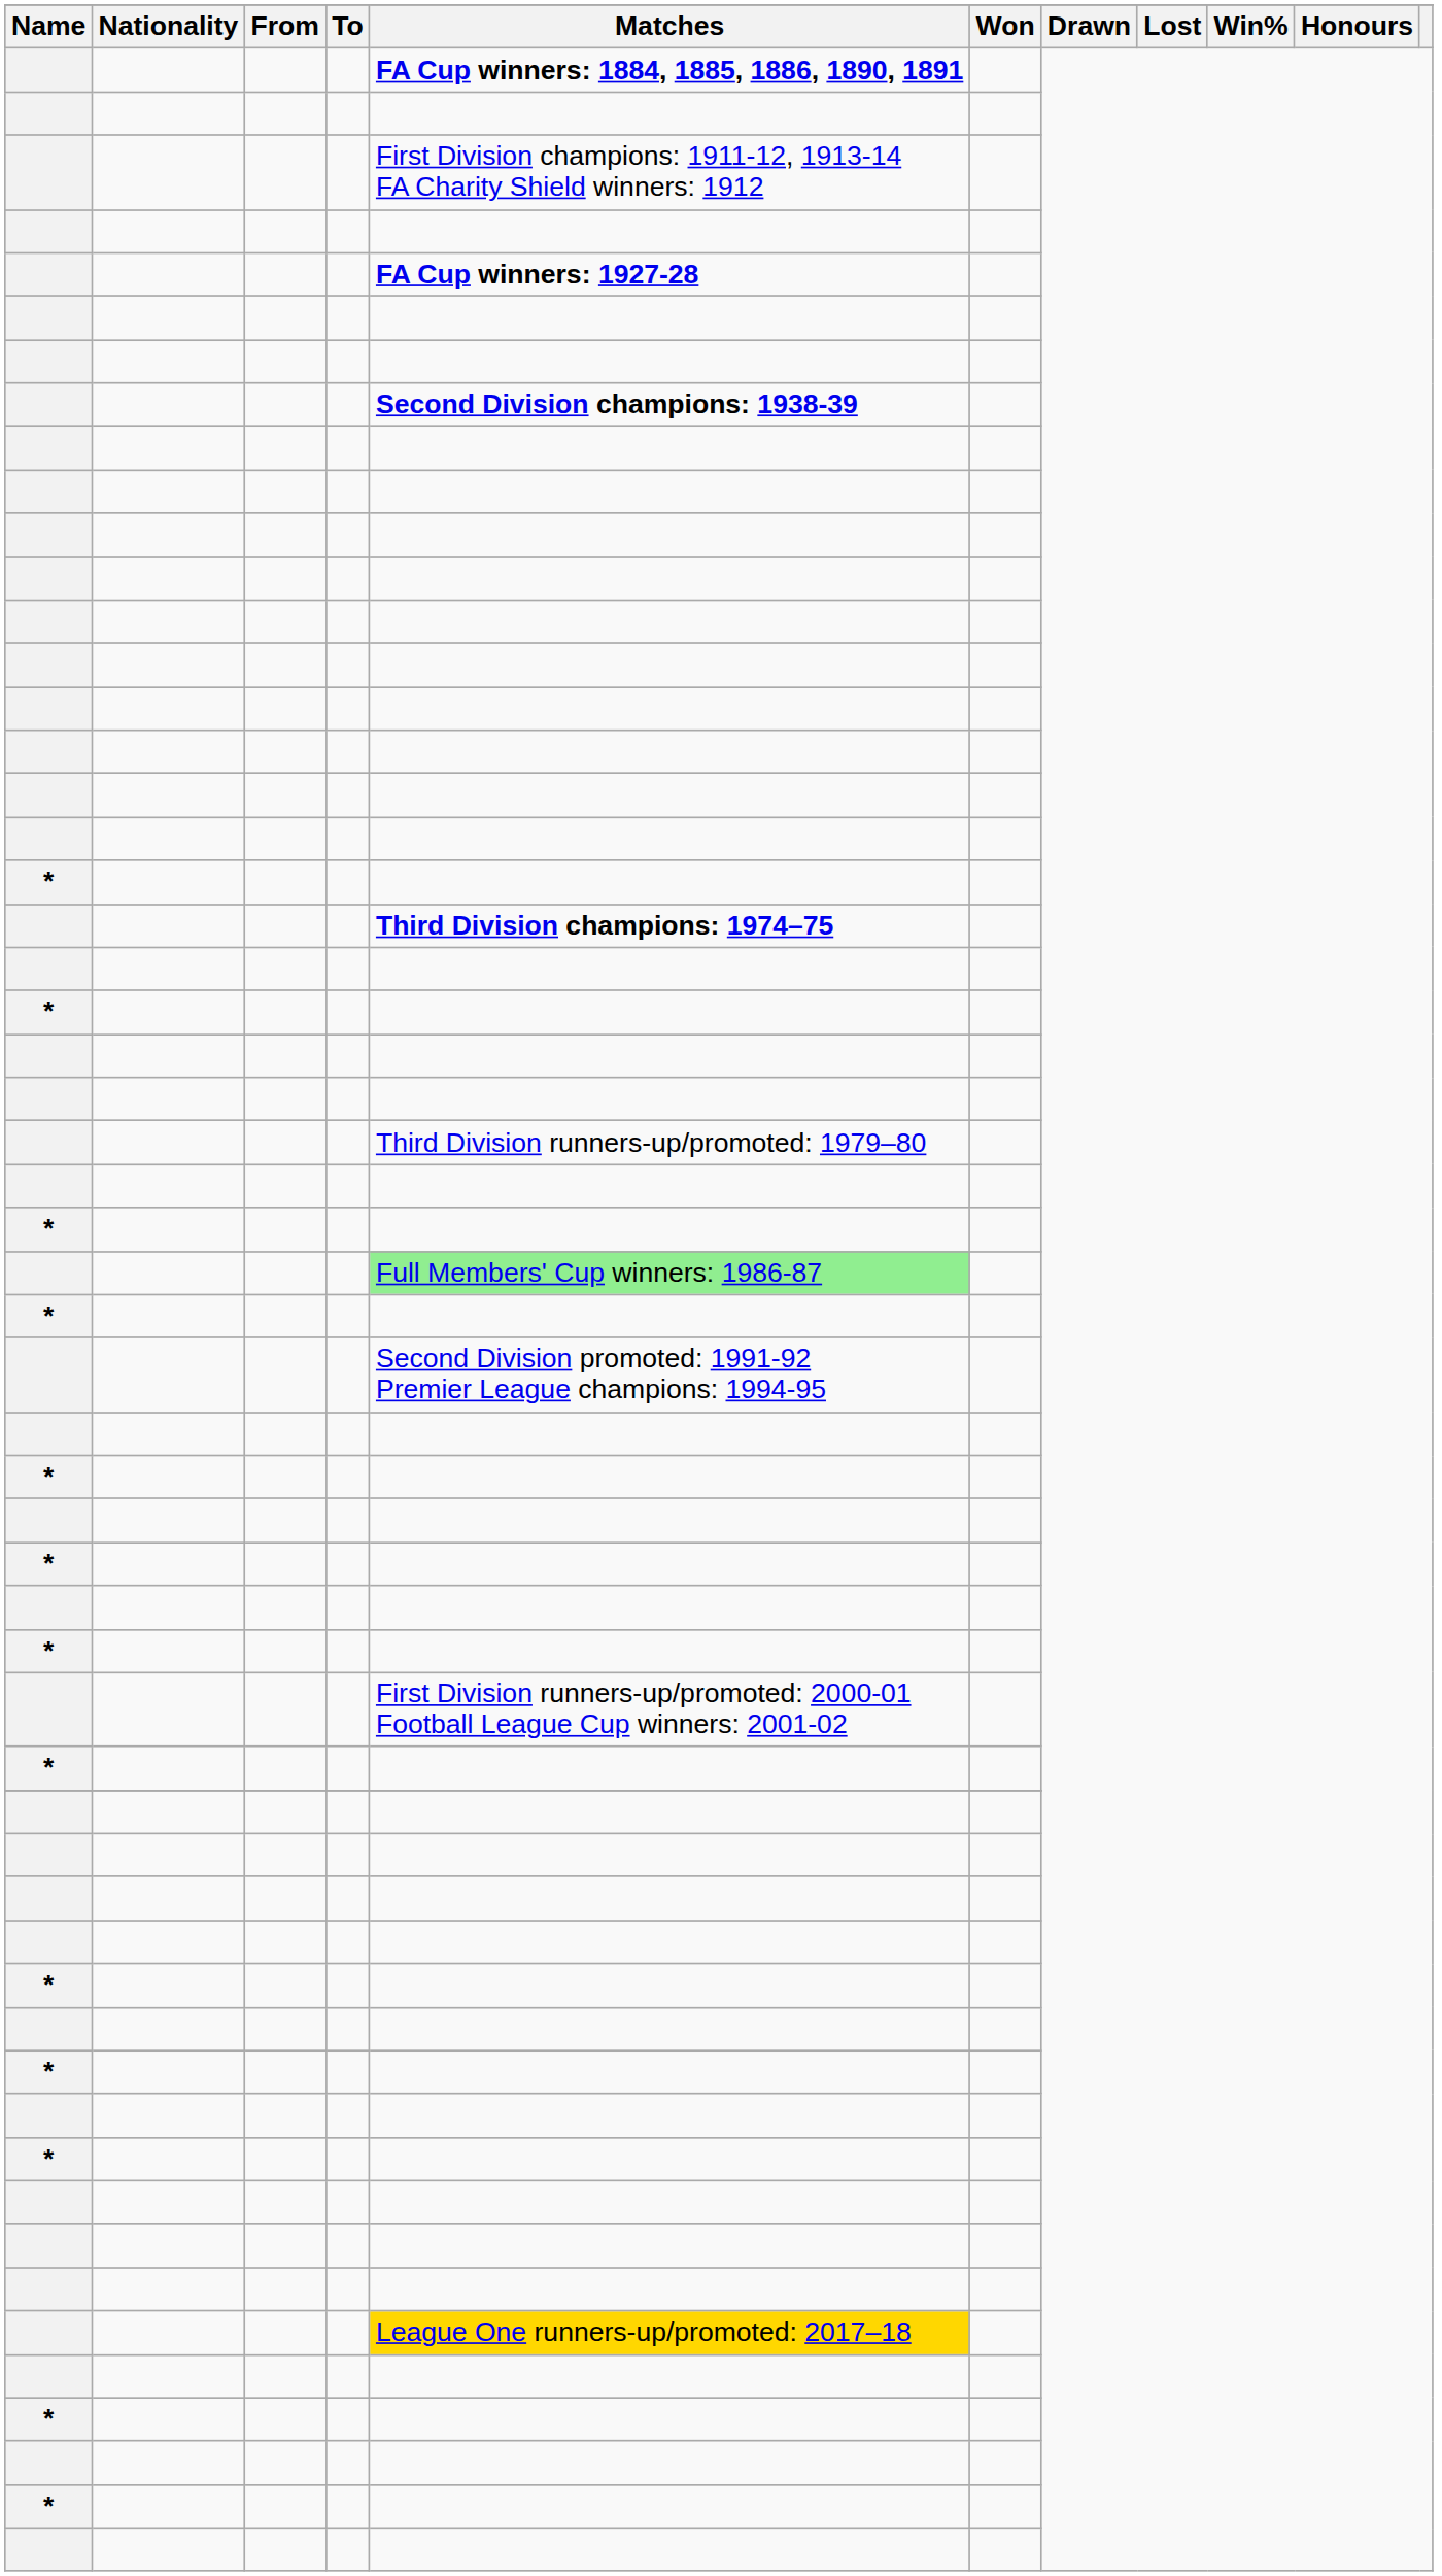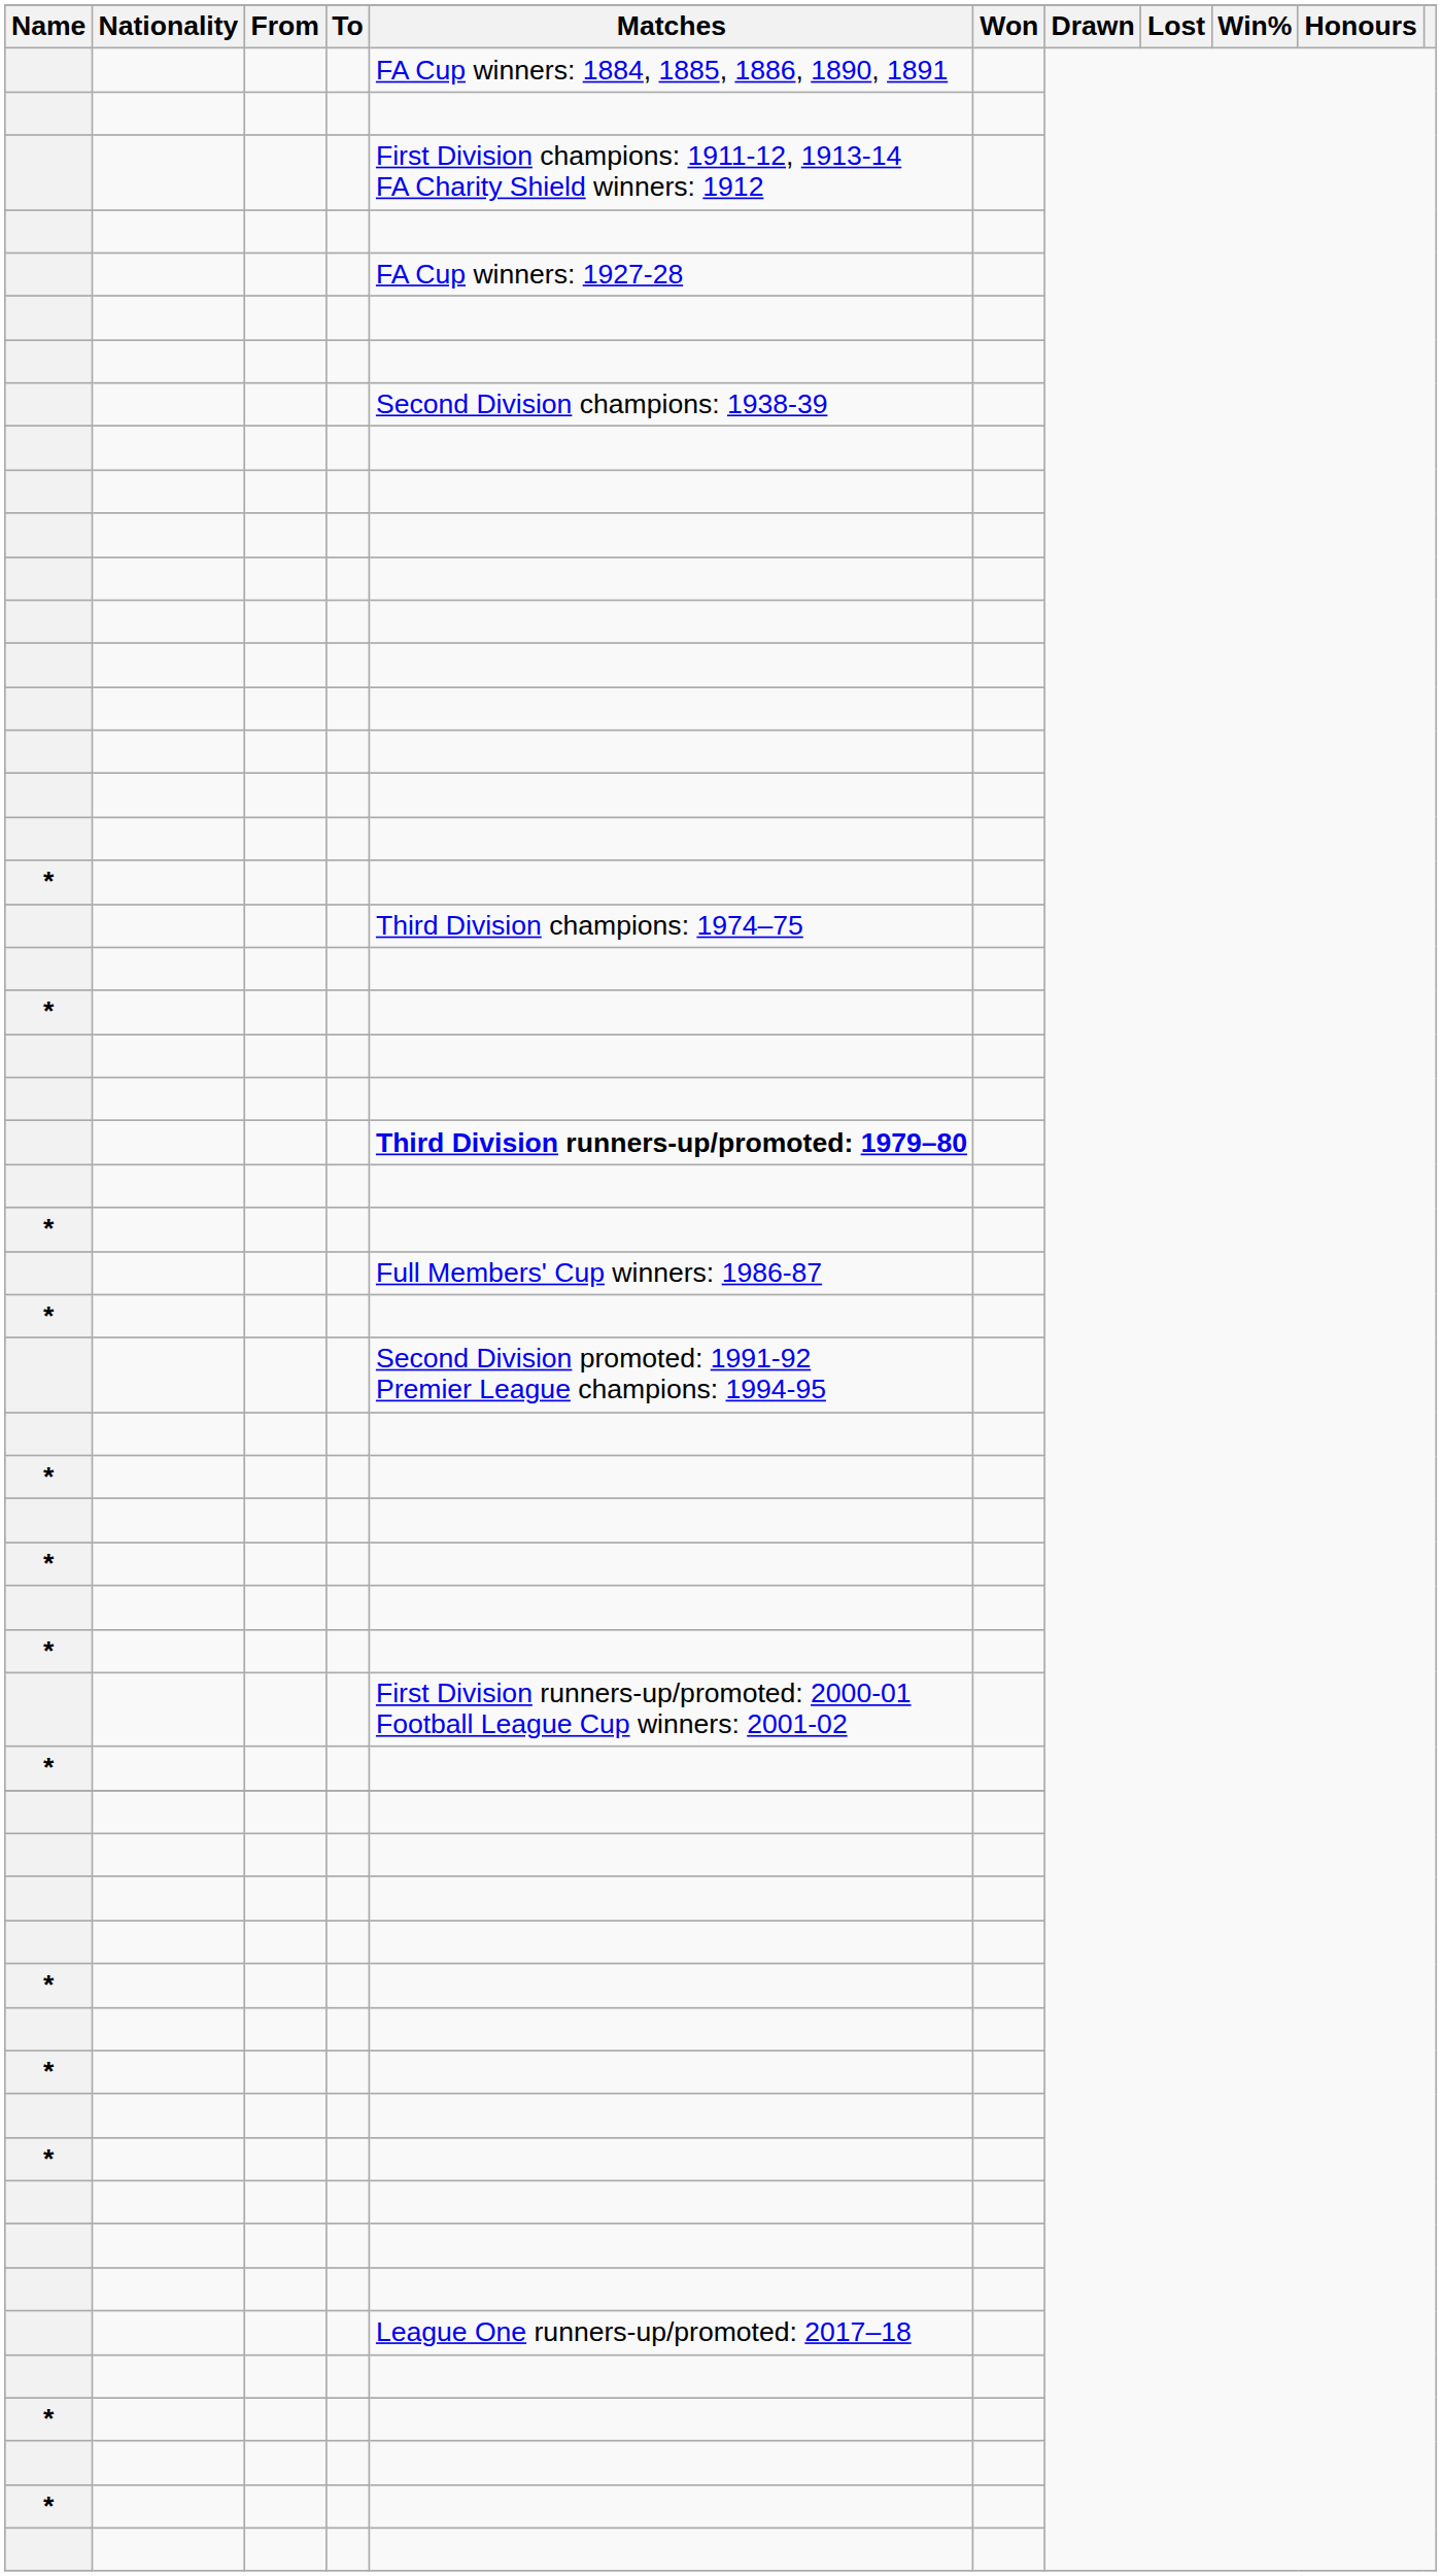row 2 | Matches: bold -> normal
row 6 | Matches: bold -> normal
row 9 | Matches: bold -> normal
row 21 | Matches: bold -> normal
row 26 | Matches: normal -> bold
row 29 | Matches: lightgreen background -> no background
row 52 | Matches: gold background -> no background
